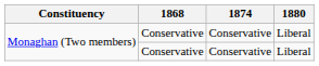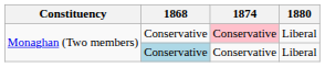row 2 | 1874: no background -> pink background
row 3 | 1868: no background -> lightblue background
